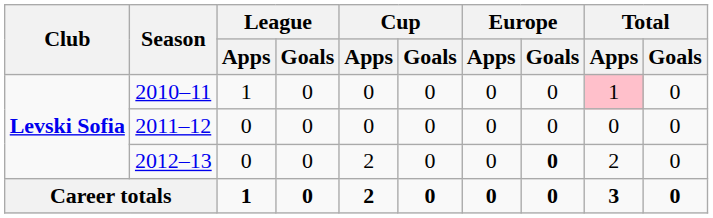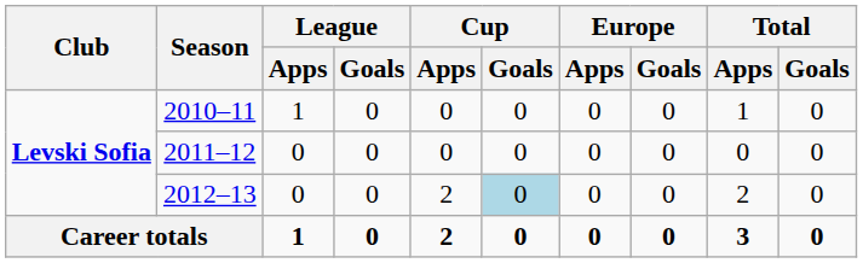2010–11 | Total / Apps: pink background -> no background
2012–13 | Cup / Goals: no background -> lightblue background
2012–13 | Europe / Goals: bold -> normal
